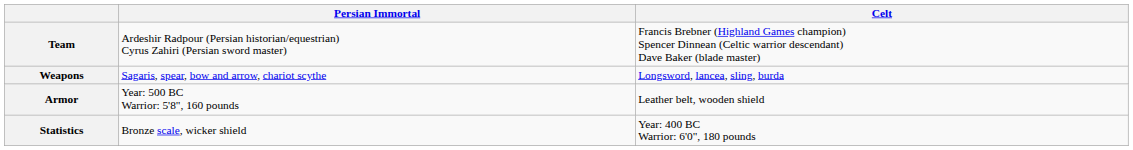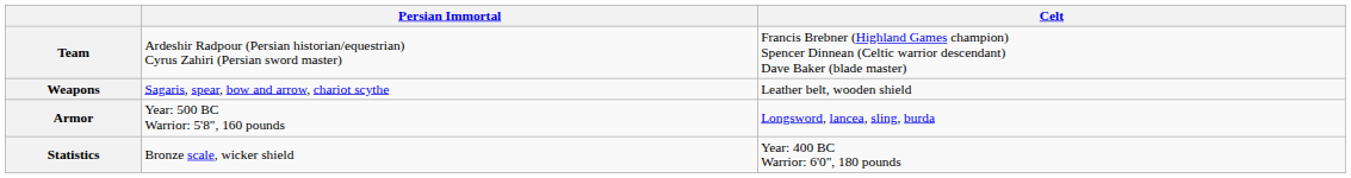Weapons | Celt: Longsword, lancea, sling, burda -> Leather belt, wooden shield
Armor | Celt: Leather belt, wooden shield -> Longsword, lancea, sling, burda
